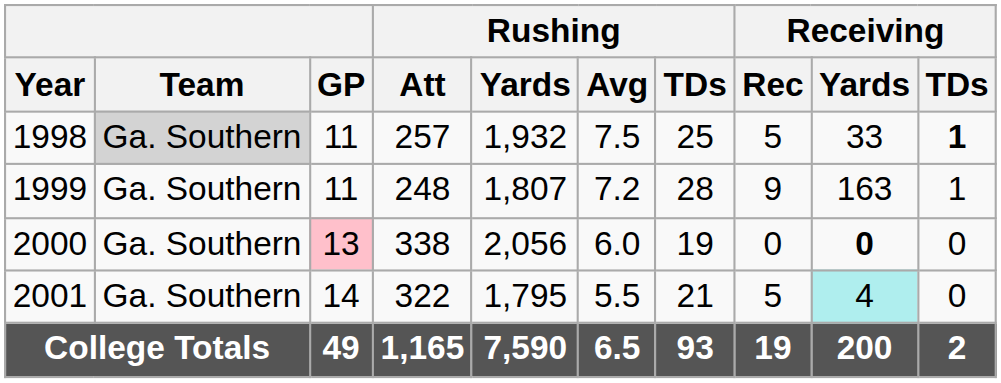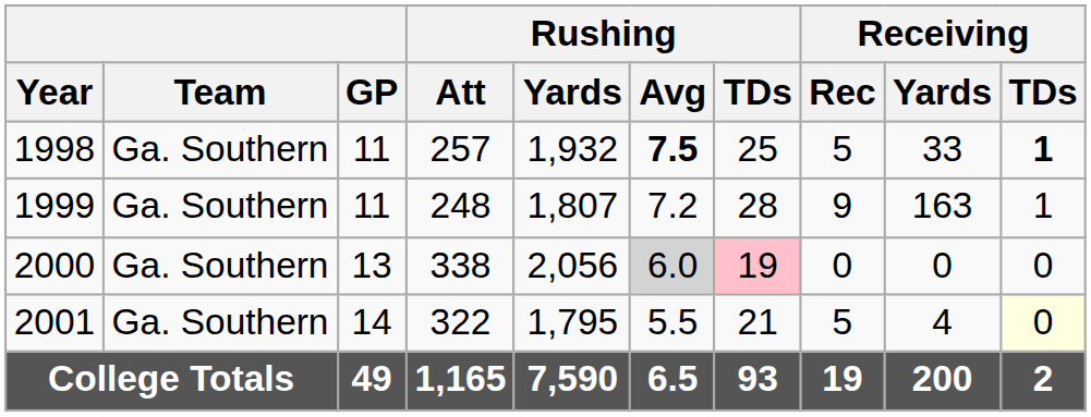1998 | Team: lightgrey background -> no background
1998 | Rushing / Avg: normal -> bold
2000 | GP: pink background -> no background
2000 | Rushing / Avg: no background -> lightgrey background
2000 | Rushing / TDs: no background -> pink background
2000 | Receiving / Yards: bold -> normal
2001 | Receiving / Yards: paleturquoise background -> no background
2001 | Receiving / TDs: no background -> lightyellow background
